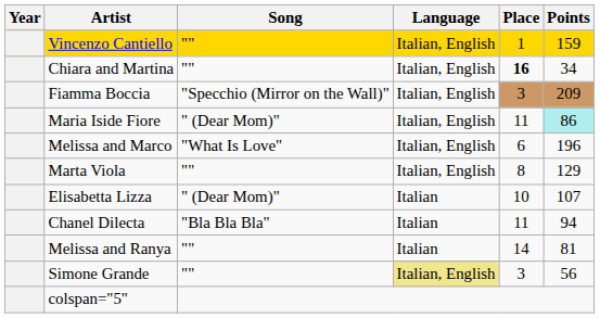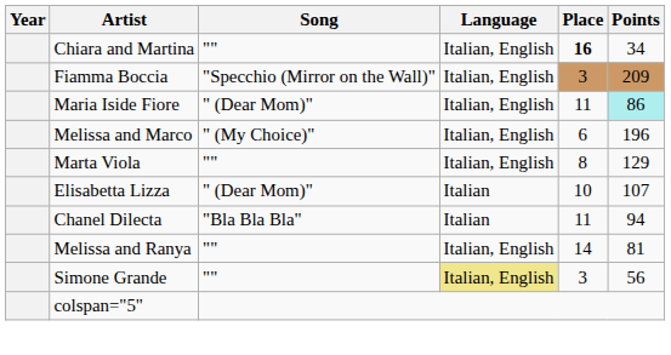- row: Vincenzo Cantiello | "" | Italian, English | 1 | 159
Melissa and Marco | Song: "What Is Love" -> " (My Choice)"
Melissa and Ranya | Language: Italian -> Italian, English
